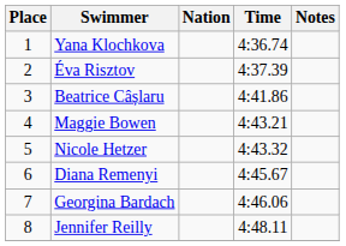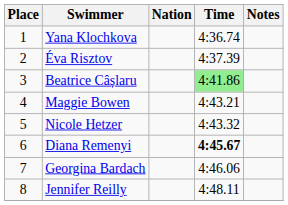Beatrice Câșlaru | Time: no background -> lightgreen background
Diana Remenyi | Time: normal -> bold
